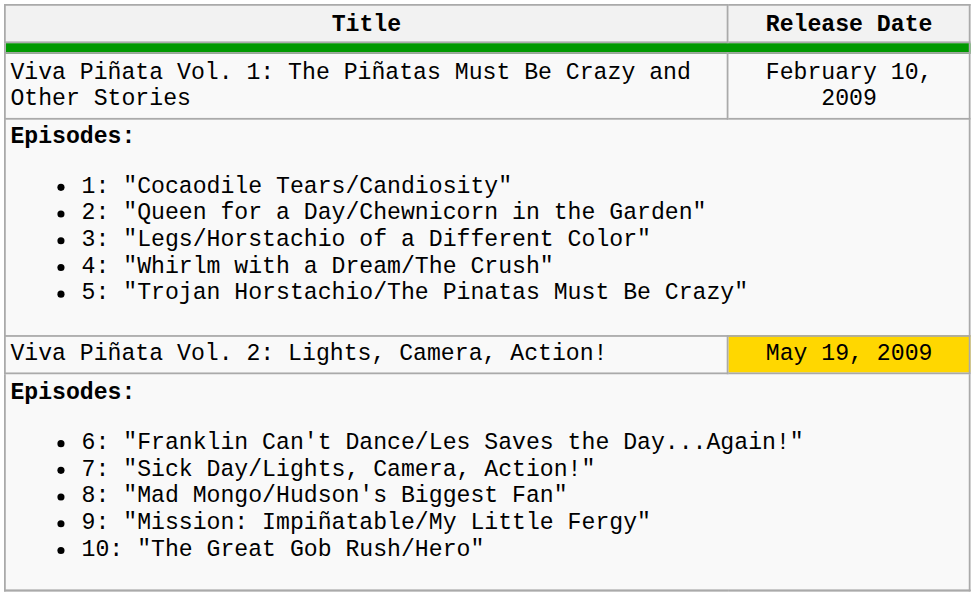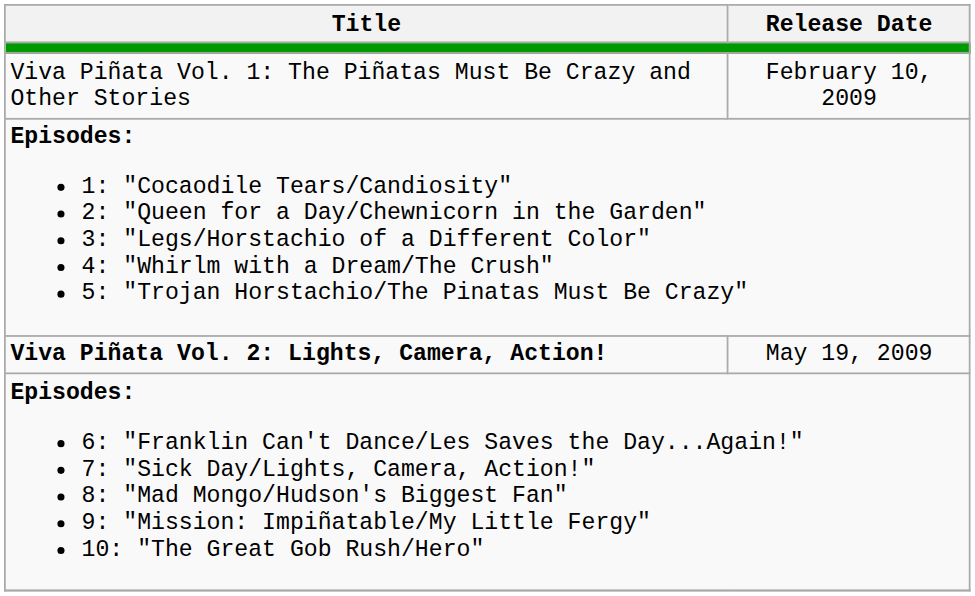Viva Piñata Vol. 2: Lights, Camera, Action! | Title: normal -> bold
Viva Piñata Vol. 2: Lights, Camera, Action! | Release Date: gold background -> no background
